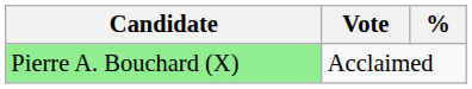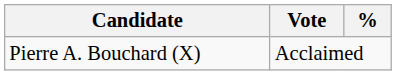Pierre A. Bouchard (X) | Candidate: lightgreen background -> no background
